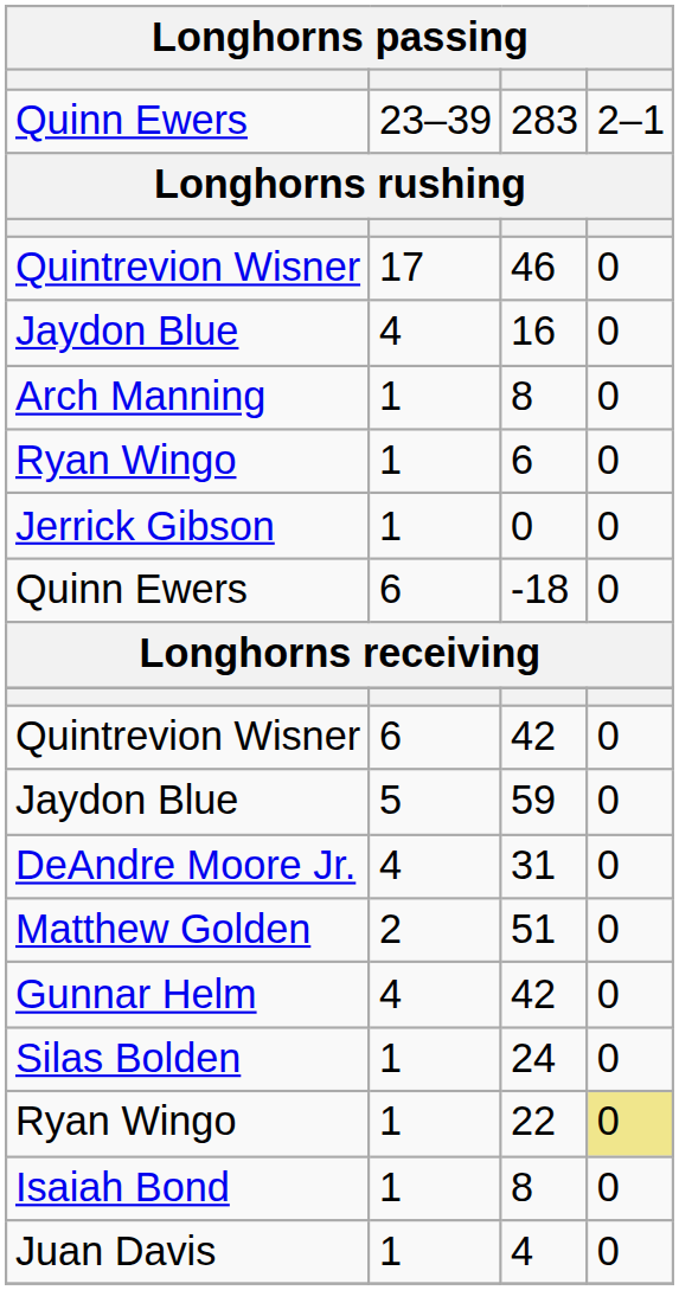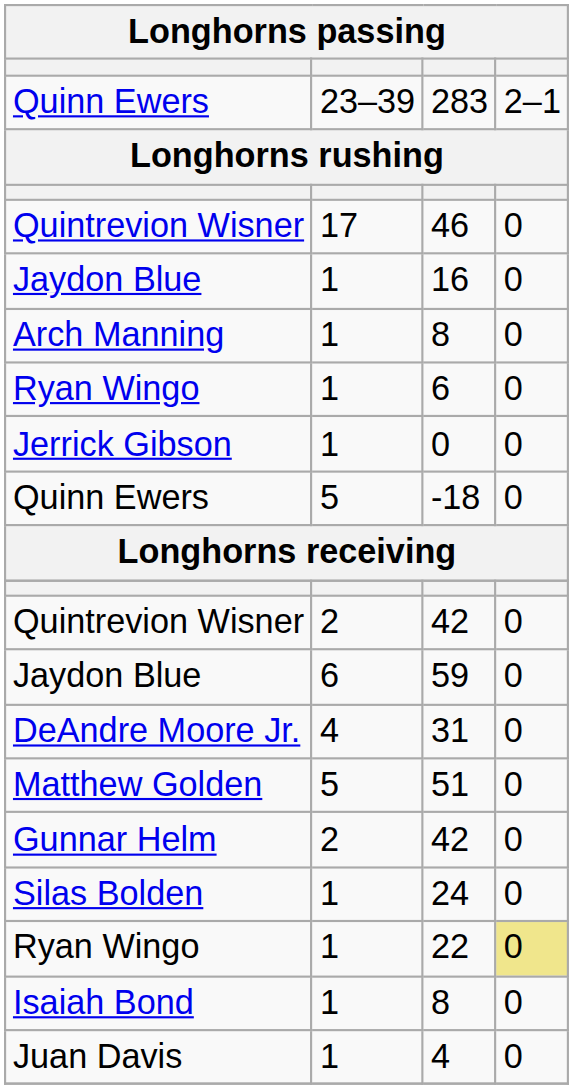16 | column 2: 4 -> 1
-18 | column 2: 6 -> 5
Quintrevion Wisner / 42 | column 2: 6 -> 2
59 | column 2: 5 -> 6
51 | column 2: 2 -> 5
Gunnar Helm / 42 | column 2: 4 -> 2
